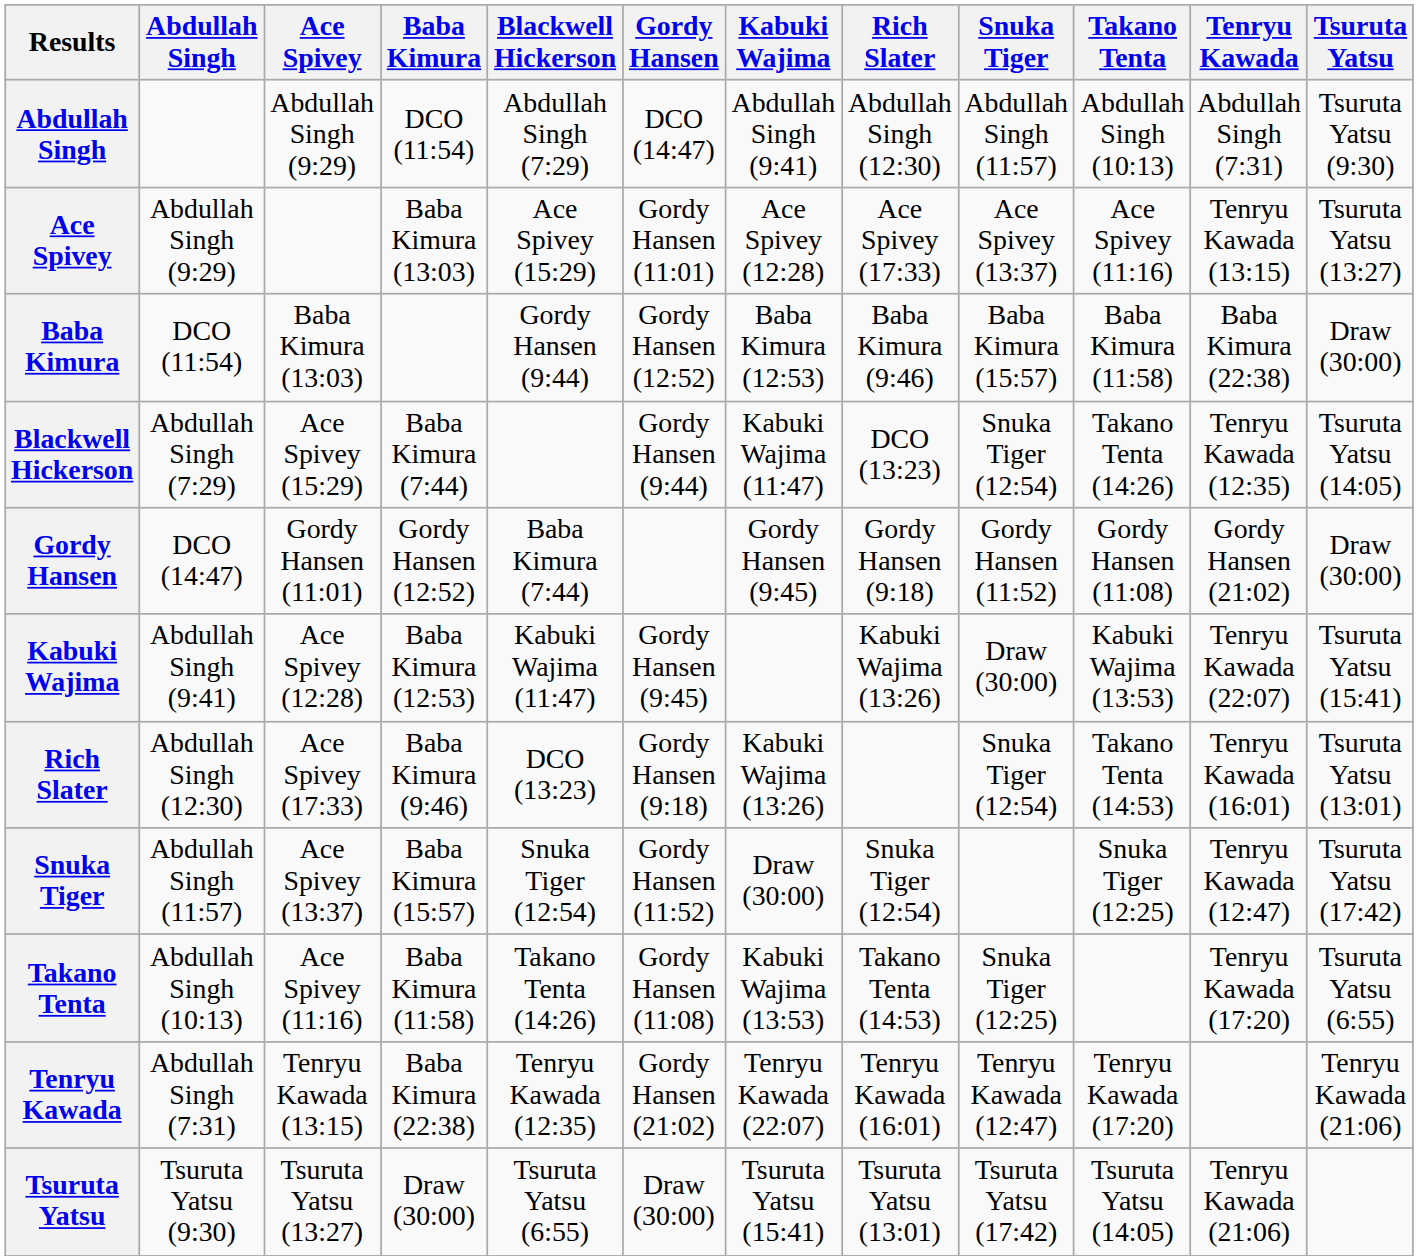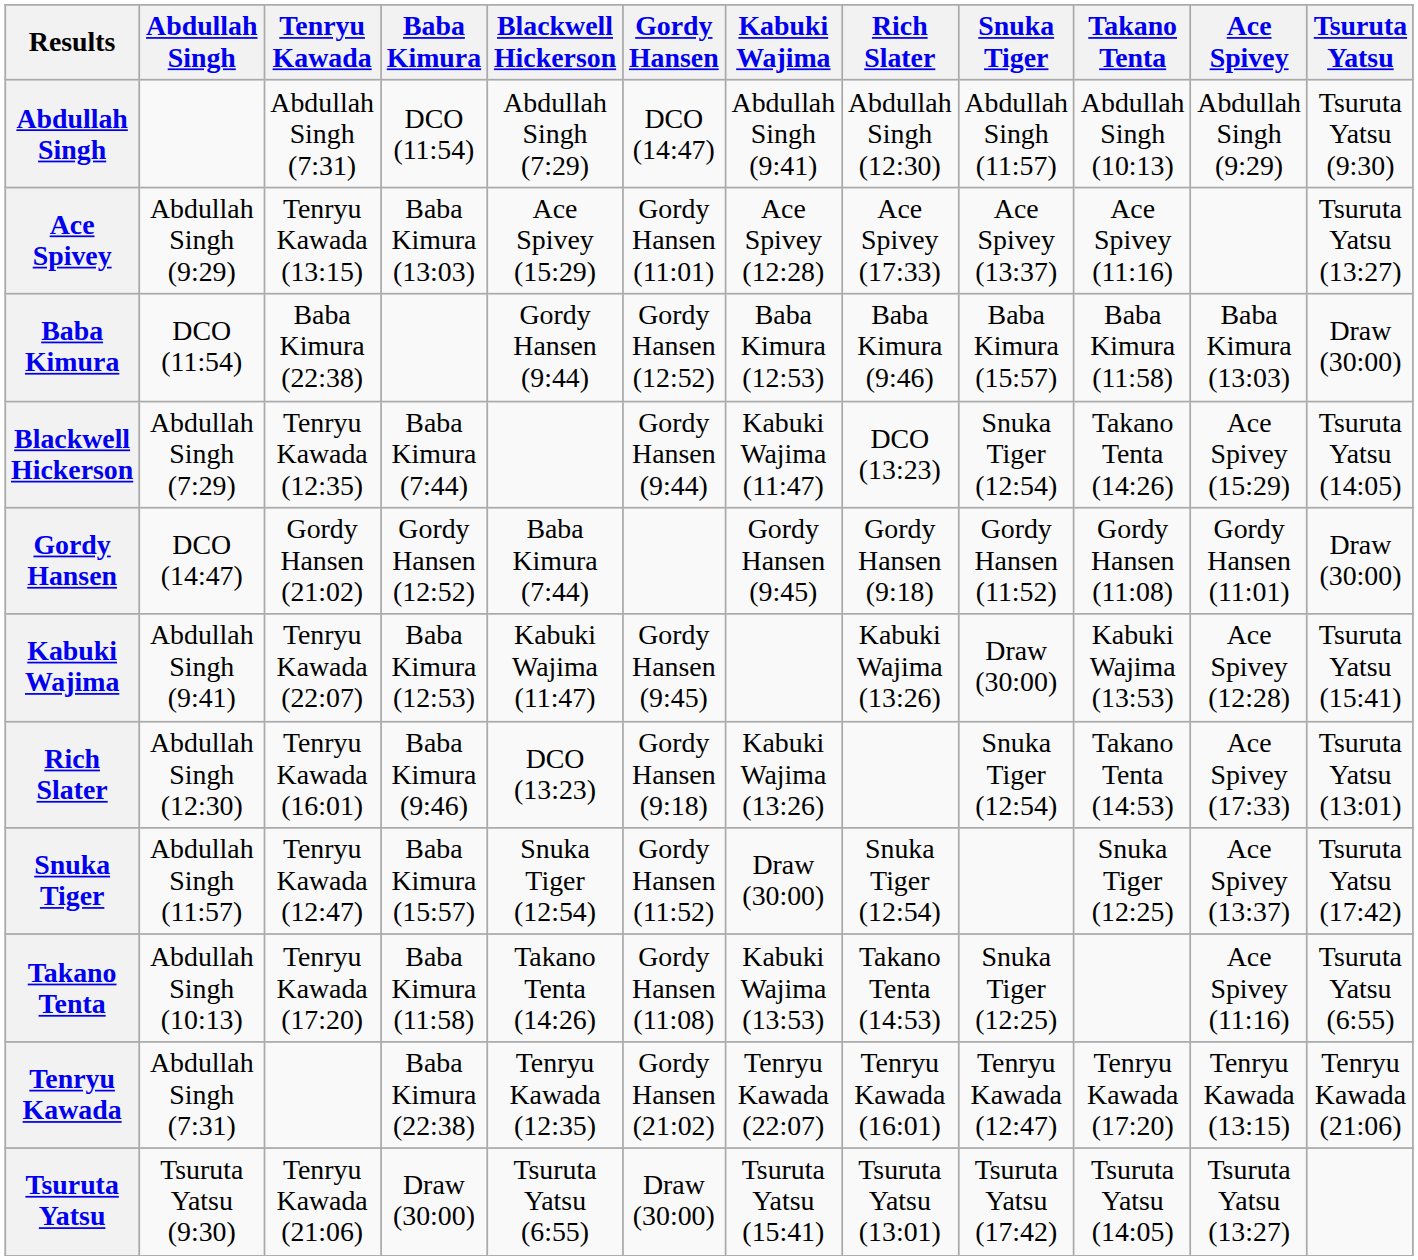columns swapped: Ace Spivey <-> Tenryu Kawada
